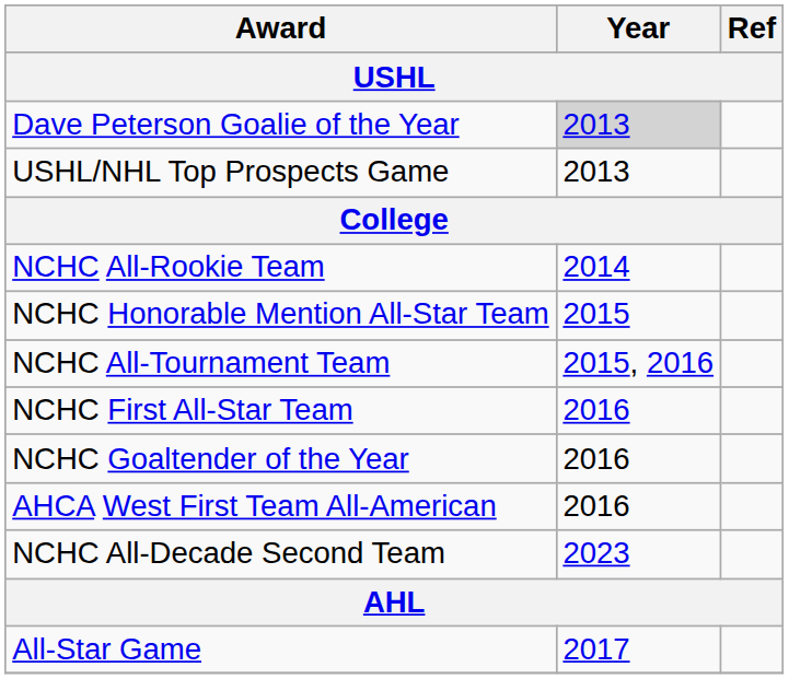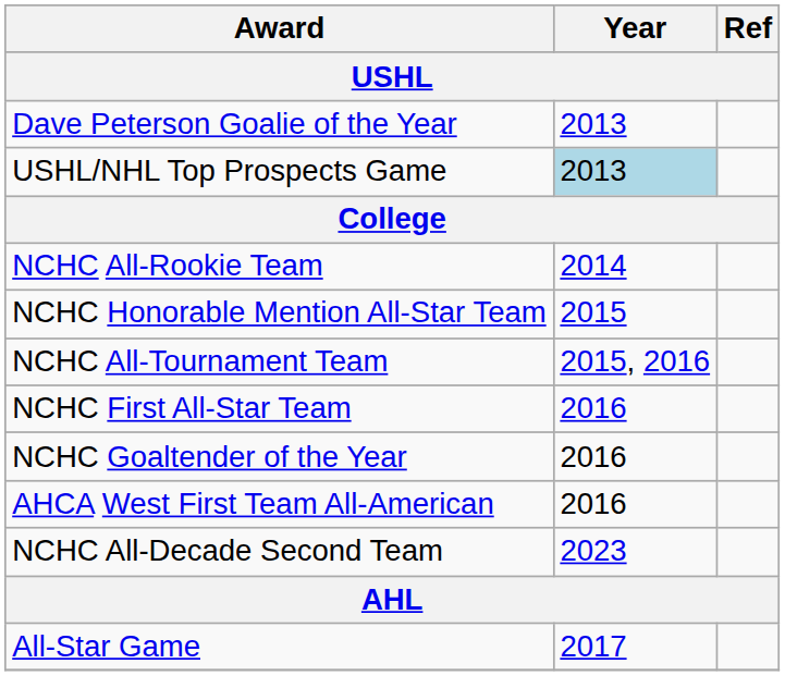Dave Peterson Goalie of the Year | Year: lightgrey background -> no background
USHL/NHL Top Prospects Game | Year: no background -> lightblue background
